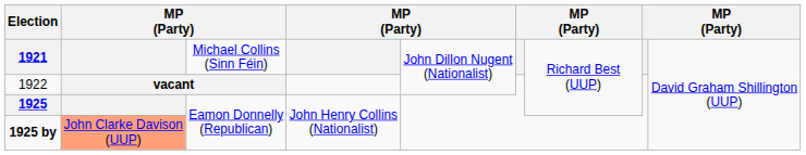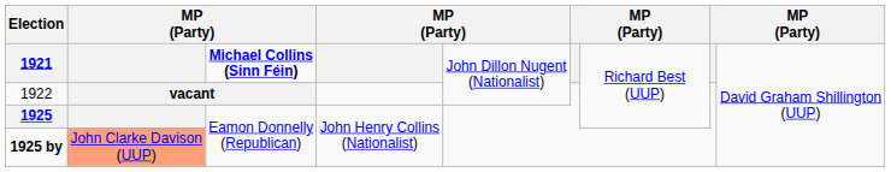1921 | column 3: normal -> bold
